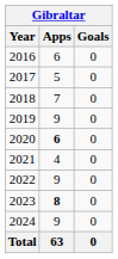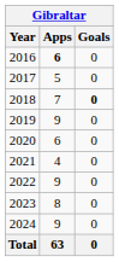2016 | Apps: normal -> bold
2018 | Goals: normal -> bold
2020 | Apps: bold -> normal
2023 | Apps: bold -> normal
